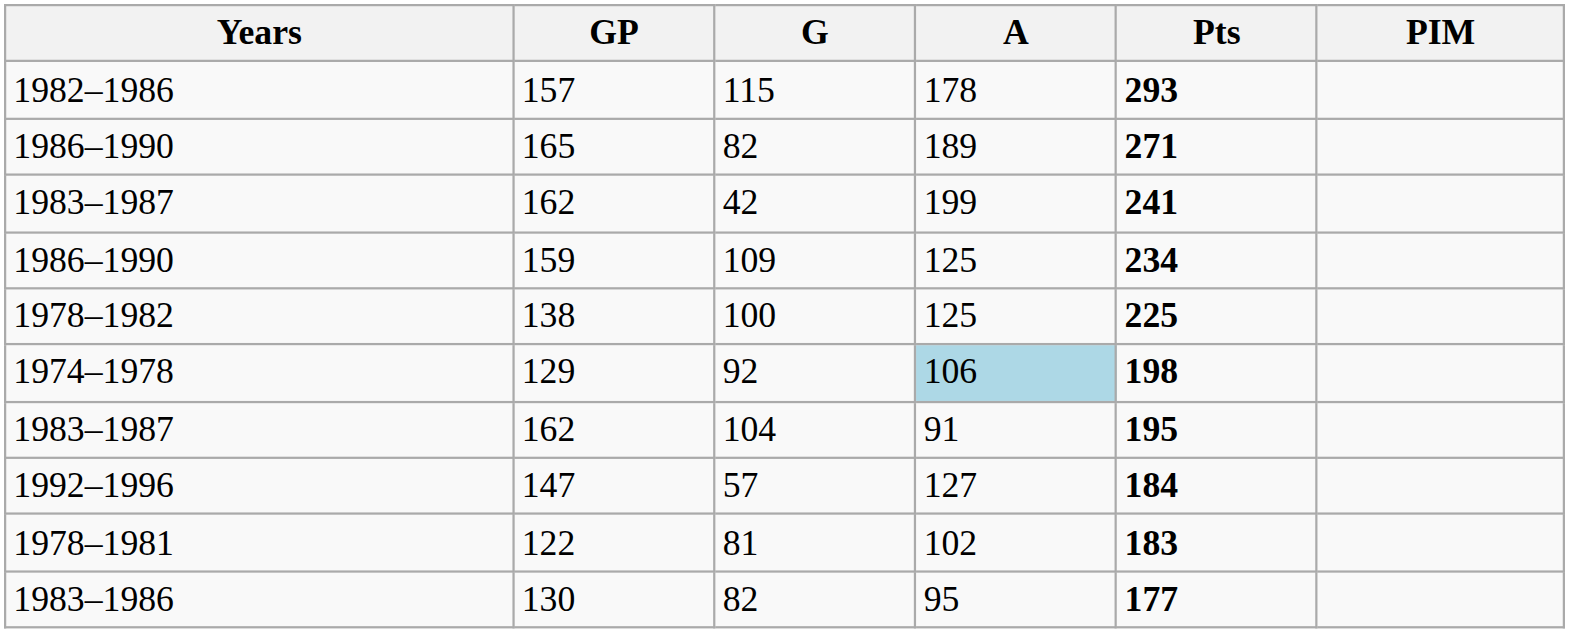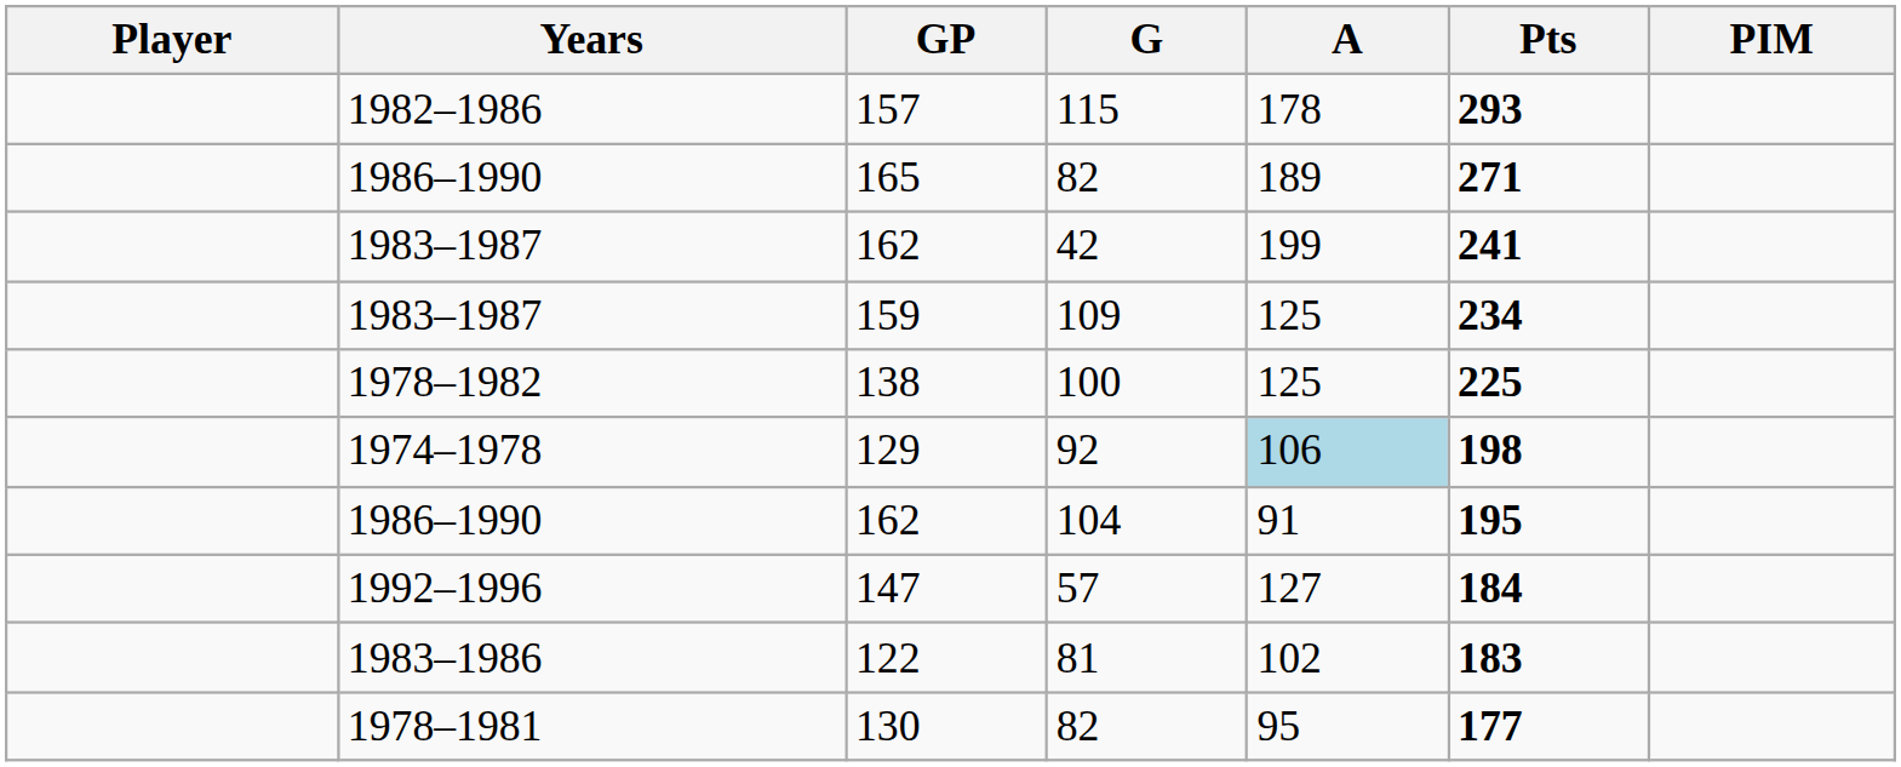+ column: Player
159 | Years: 1986–1990 -> 1983–1987
162 / 104 | Years: 1983–1987 -> 1986–1990
122 | Years: 1978–1981 -> 1983–1986
130 | Years: 1983–1986 -> 1978–1981
